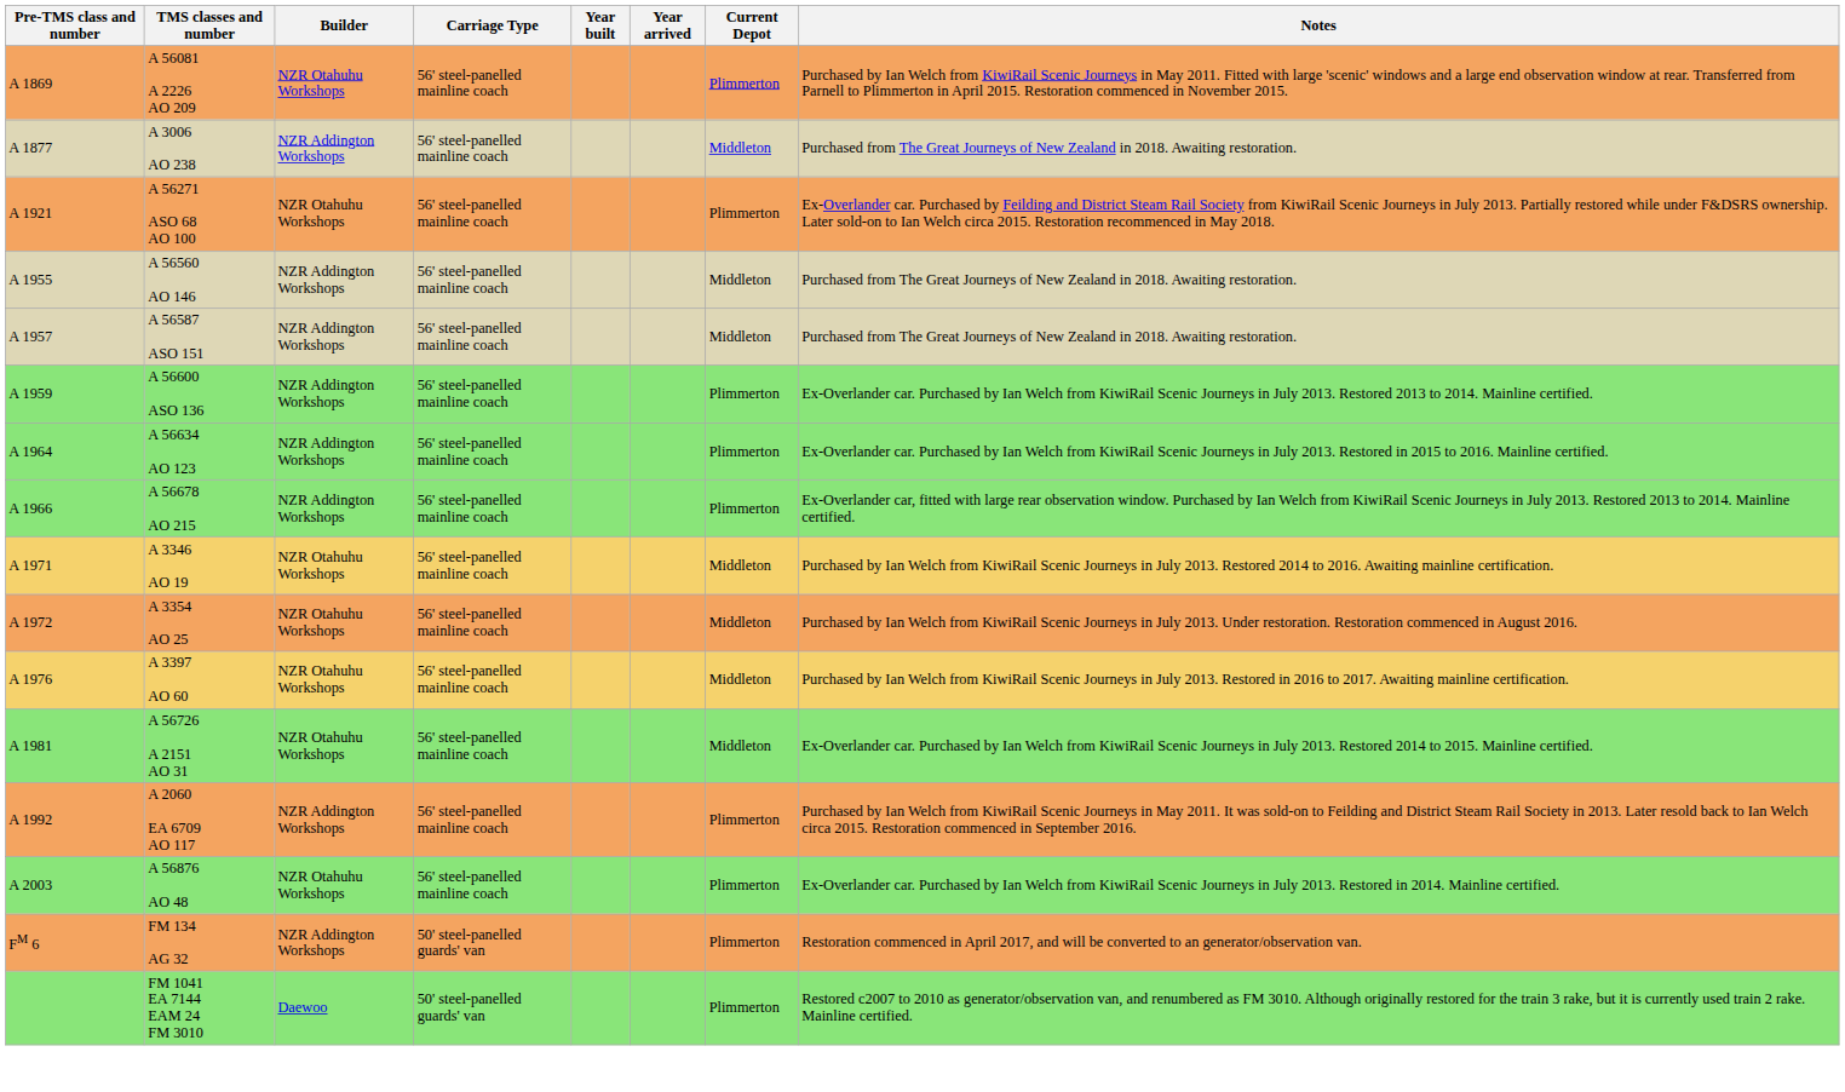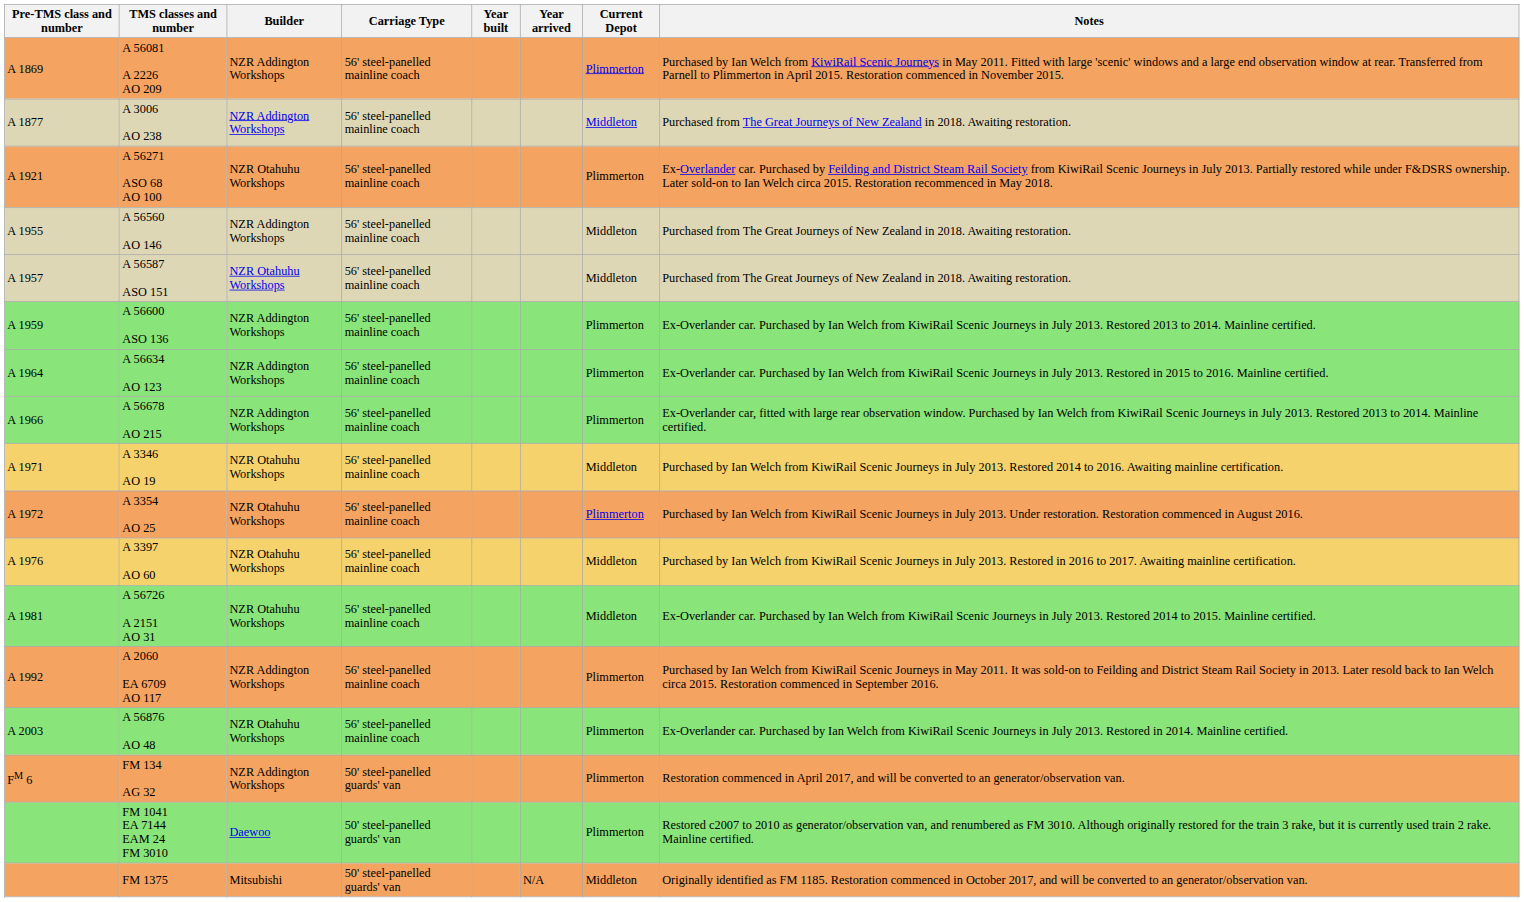A 56081 A 2226 AO 209 | Builder: NZR Otahuhu Workshops -> NZR Addington Workshops
A 56587 ASO 151 | Builder: NZR Addington Workshops -> NZR Otahuhu Workshops
A 3354 AO 25 | Current Depot: Middleton -> Plimmerton
+ row: FM 1375 | Mitsubishi | 50' steel-panelled guards' van | N/A | Middleton | Originally identified as FM 1185. Restoration commenced in October 2017, and will be converted to an generator/observation van.
